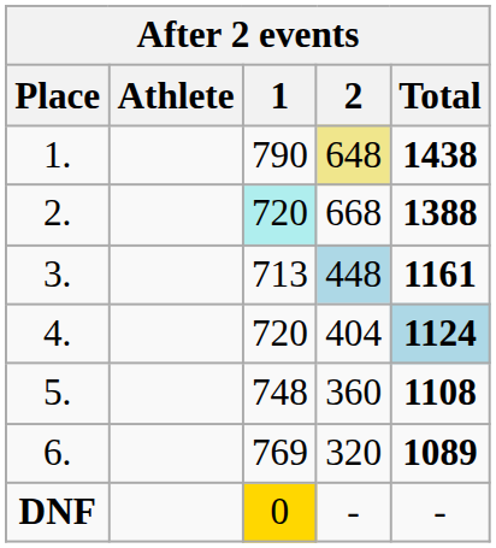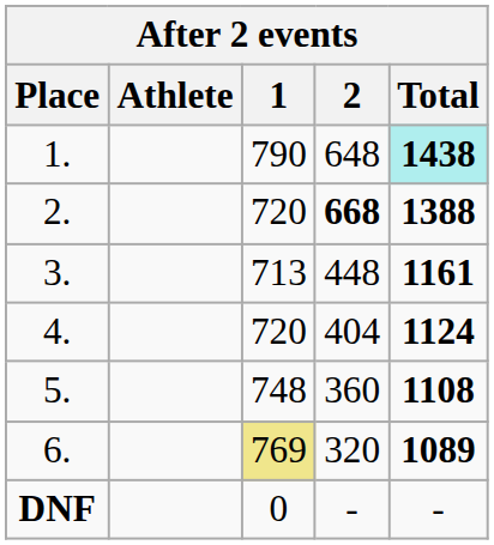1. | 2: khaki background -> no background
1. | Total: no background -> paleturquoise background
2. | 1: paleturquoise background -> no background
2. | 2: normal -> bold
3. | 2: lightblue background -> no background
4. | Total: lightblue background -> no background
6. | 1: no background -> khaki background
DNF | 1: gold background -> no background
